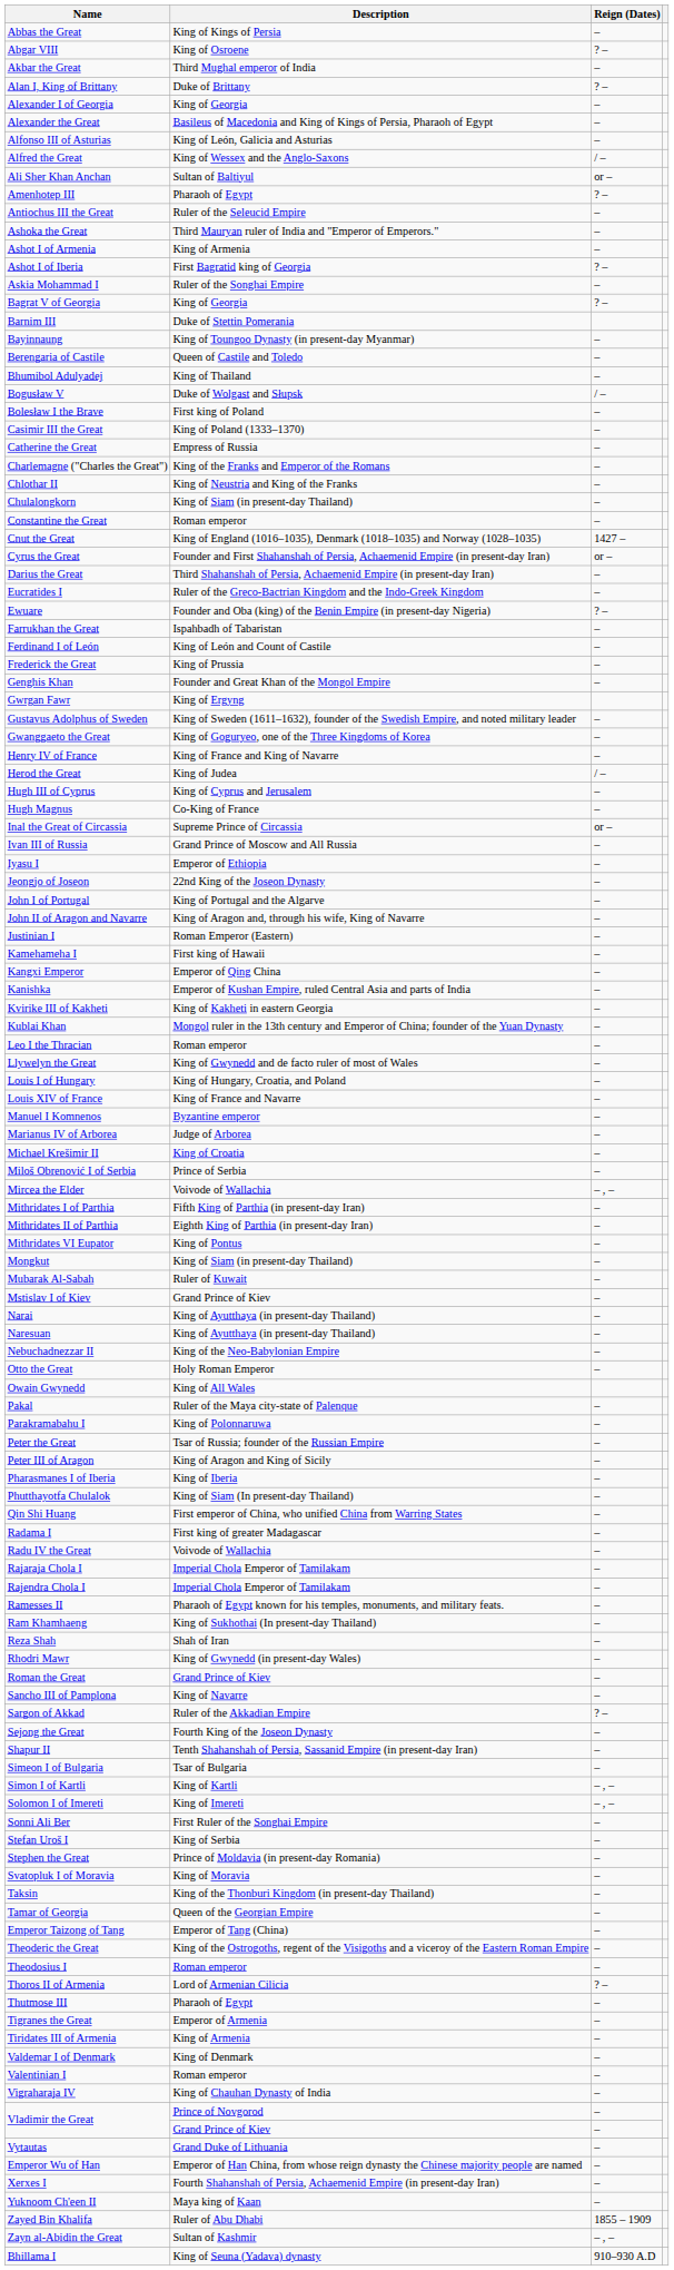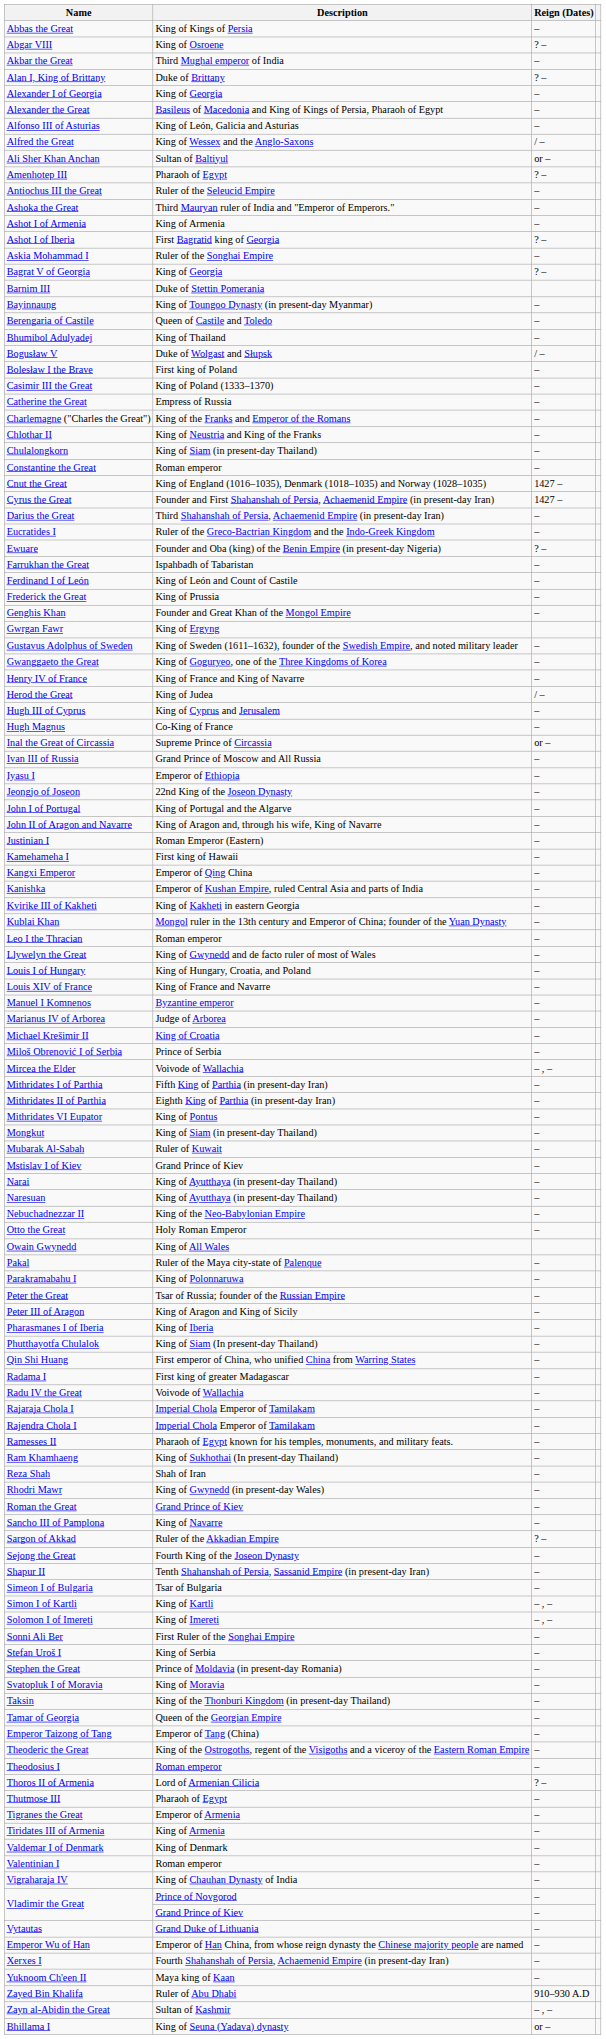Cyrus the Great | Reign (Dates): or – -> 1427 –
Zayed Bin Khalifa | Reign (Dates): 1855 – 1909 -> 910–930 A.D
Bhillama I | Reign (Dates): 910–930 A.D -> or –
